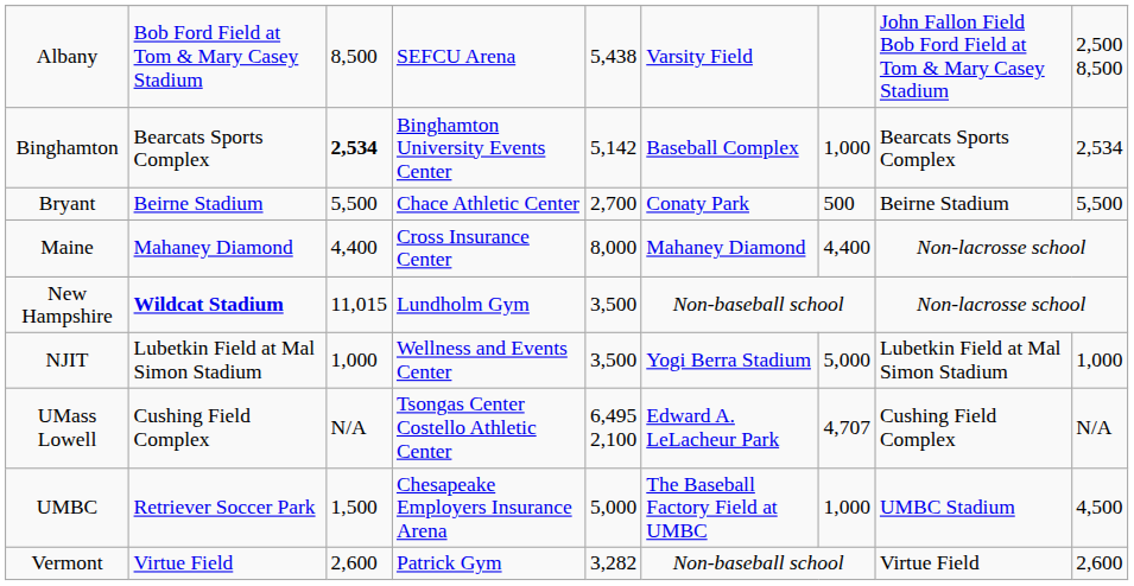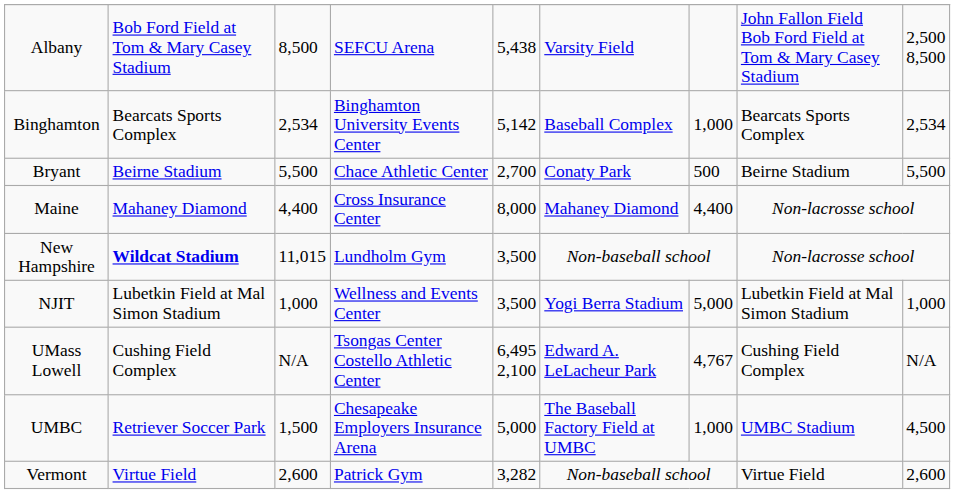Binghamton | column 3: bold -> normal
UMass Lowell | column 7: 4,707 -> 4,767
